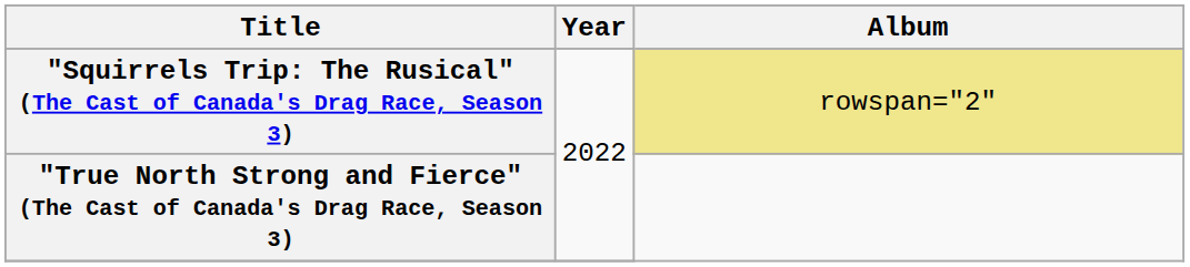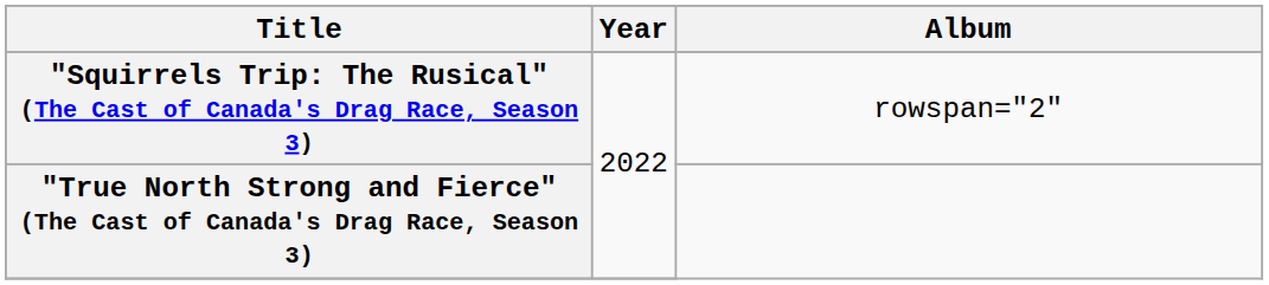row 2 | Album: khaki background -> no background
